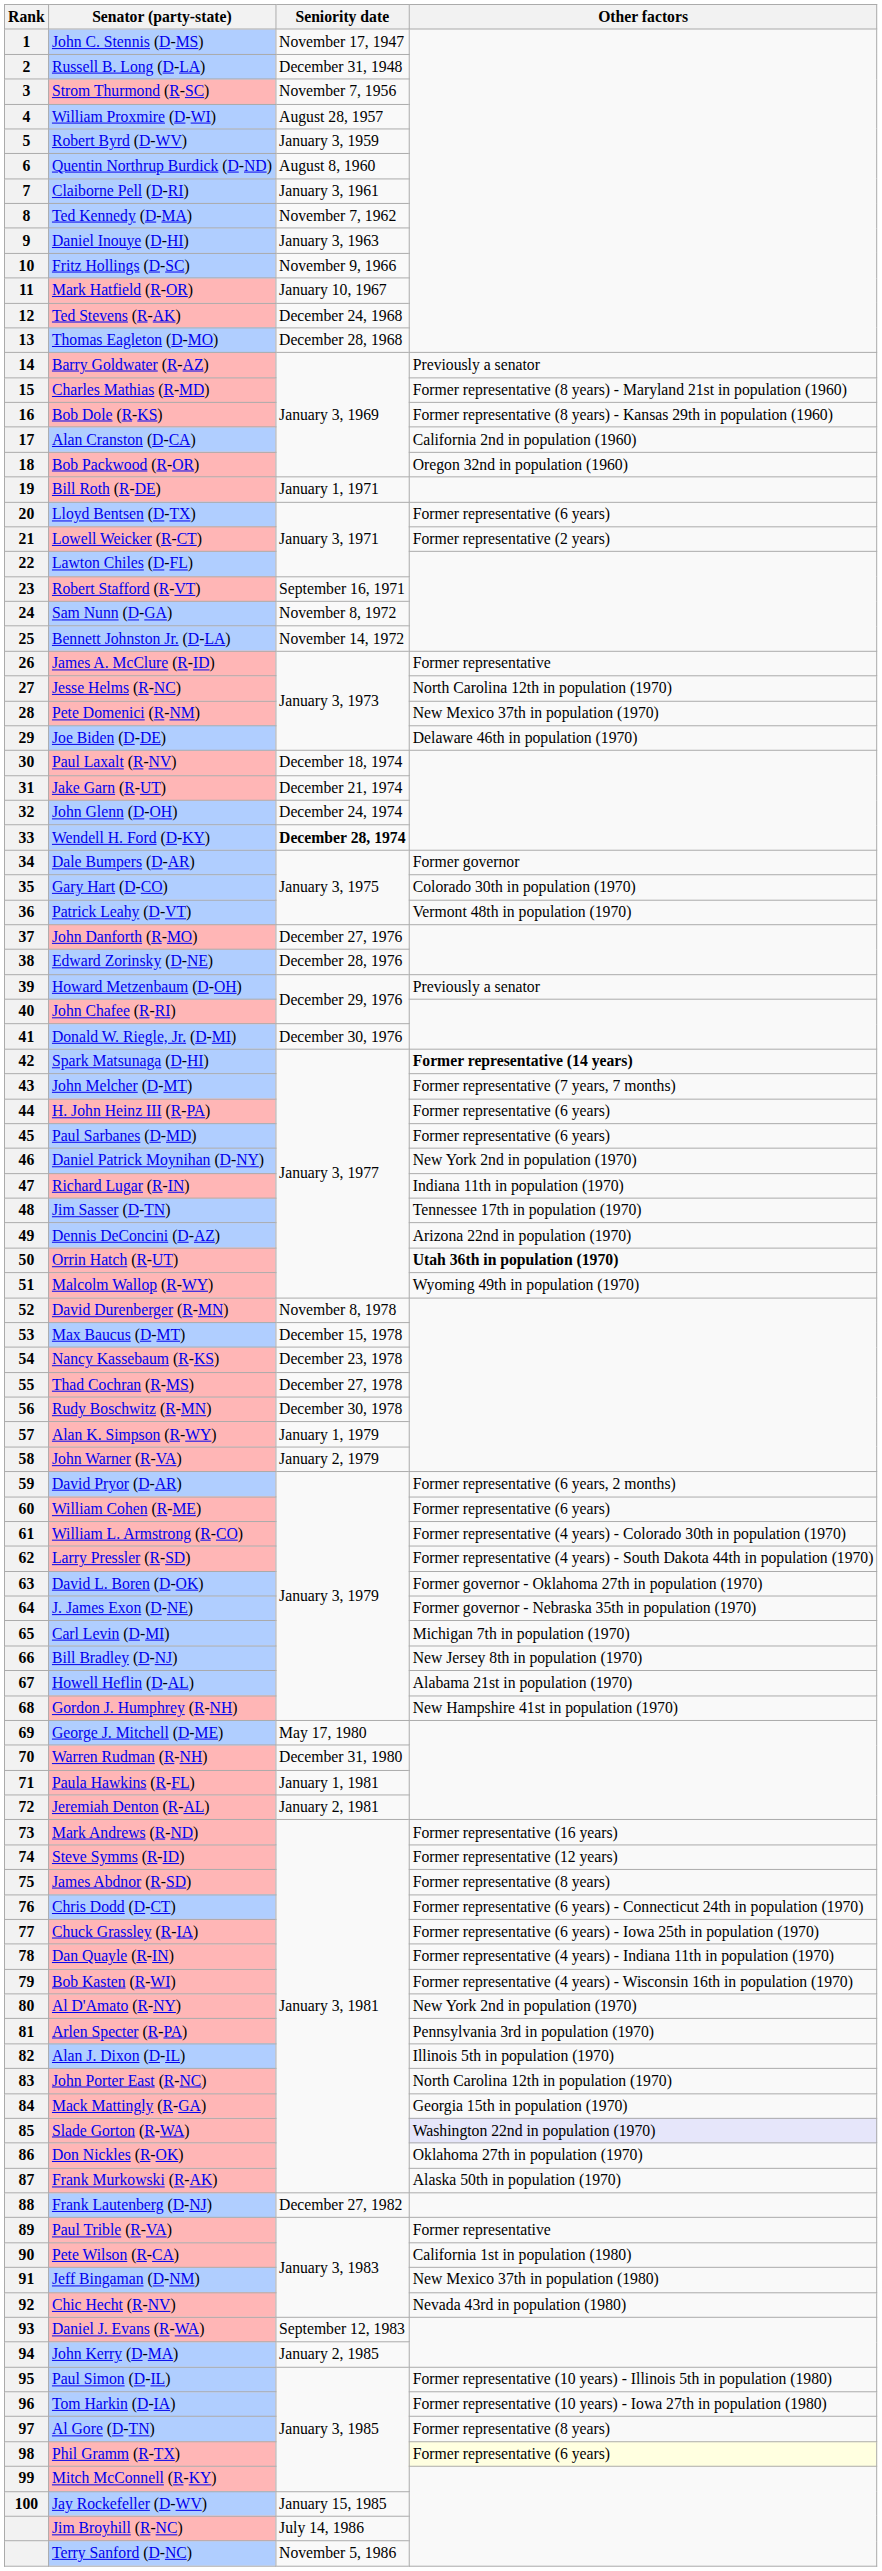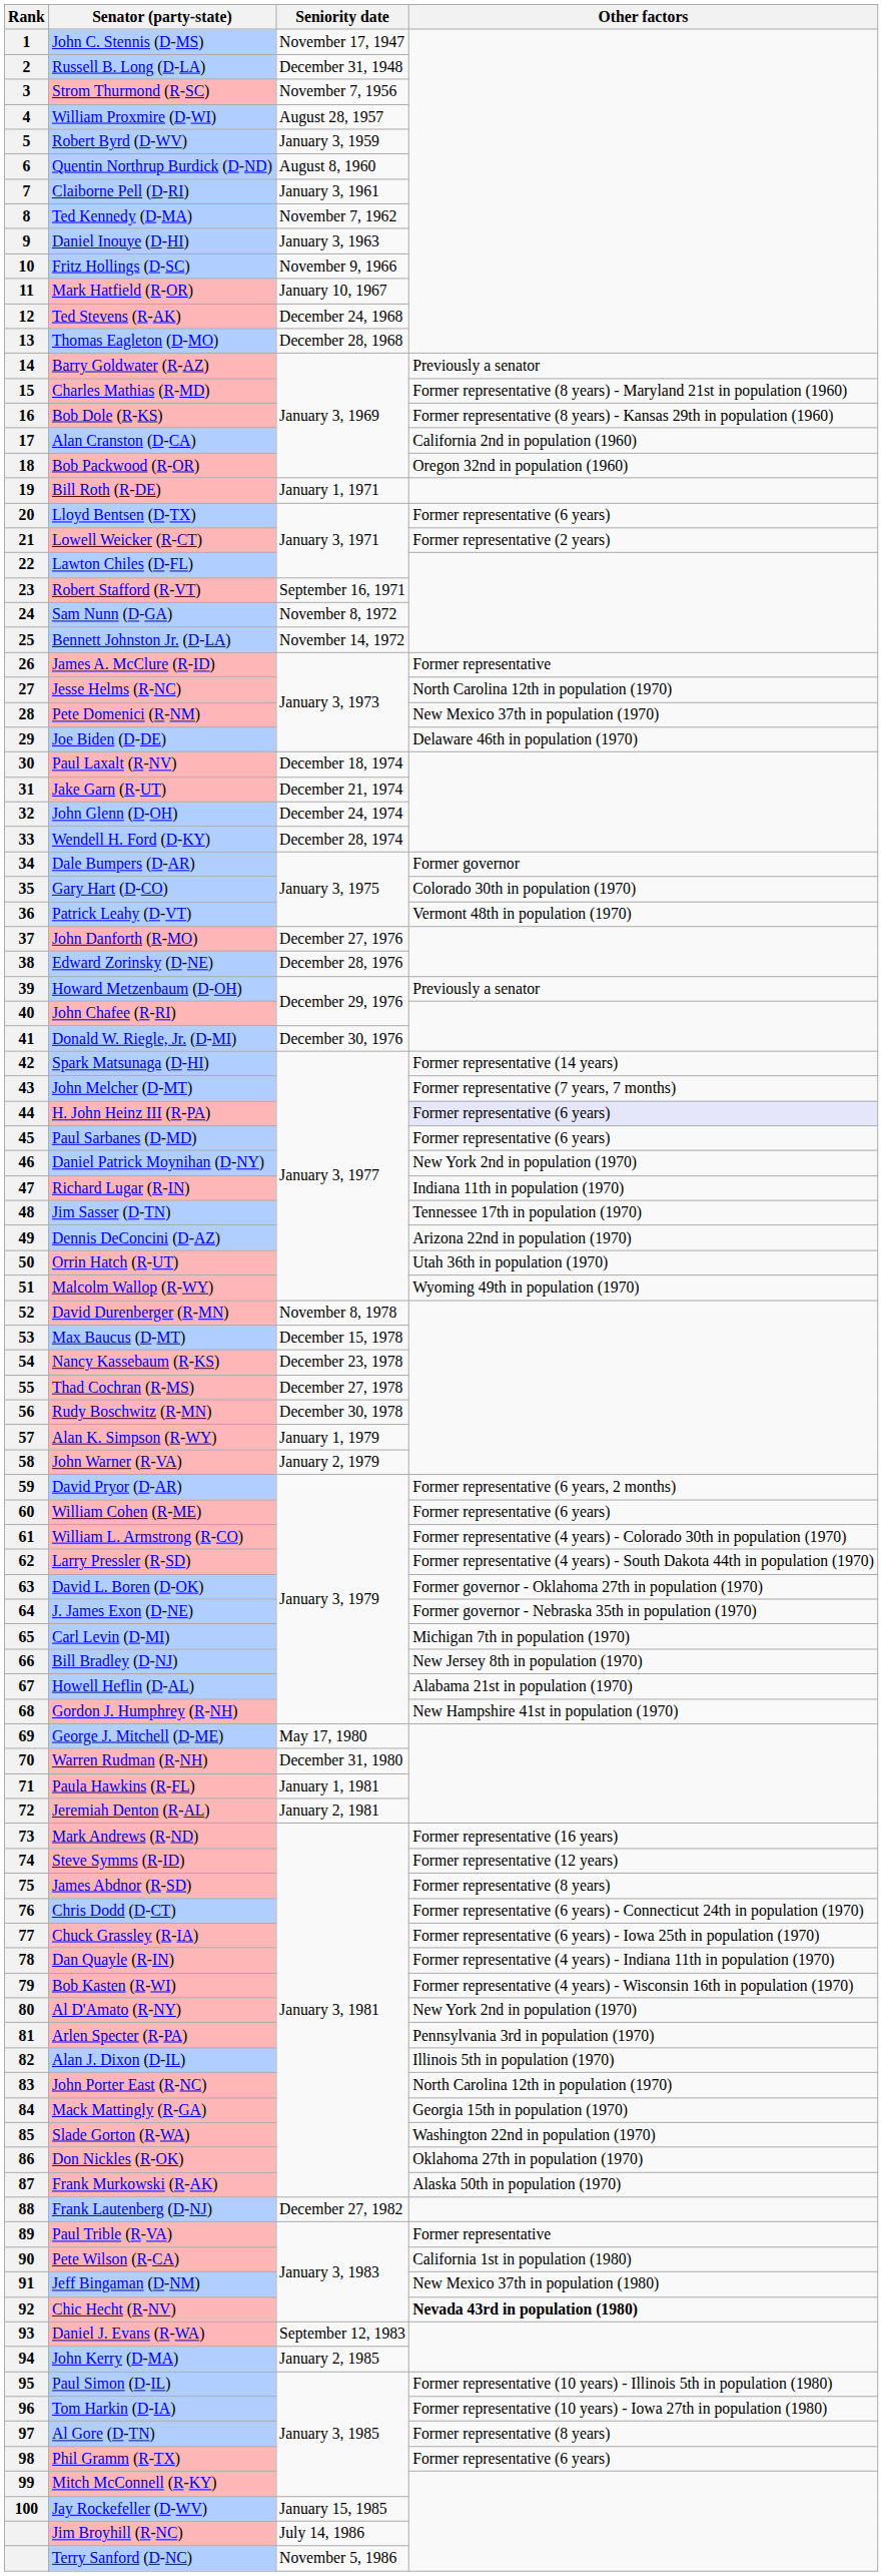Wendell H. Ford (D-KY) | Seniority date: bold -> normal
Spark Matsunaga (D-HI) | Other factors: bold -> normal
H. John Heinz III (R-PA) | Other factors: no background -> lavender background
Orrin Hatch (R-UT) | Other factors: bold -> normal
Slade Gorton (R-WA) | Other factors: lavender background -> no background
Chic Hecht (R-NV) | Other factors: normal -> bold
Phil Gramm (R-TX) | Other factors: lightyellow background -> no background
